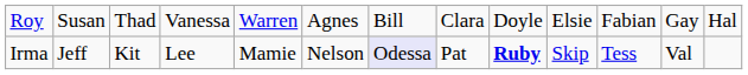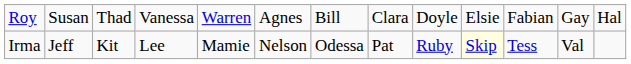Irma | column 7: lavender background -> no background
Irma | column 9: bold -> normal
Irma | column 10: no background -> lightyellow background
